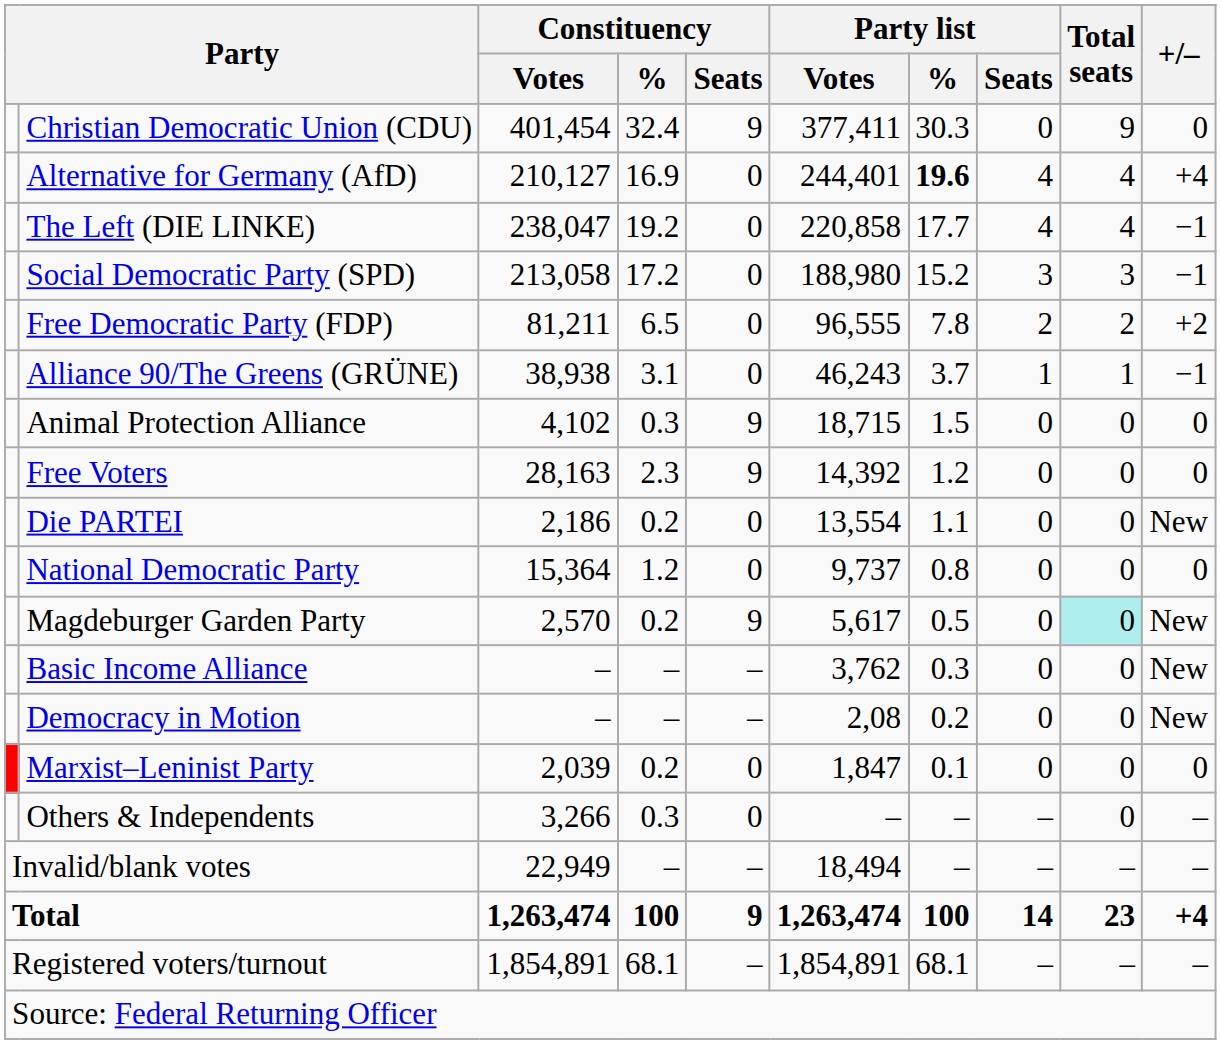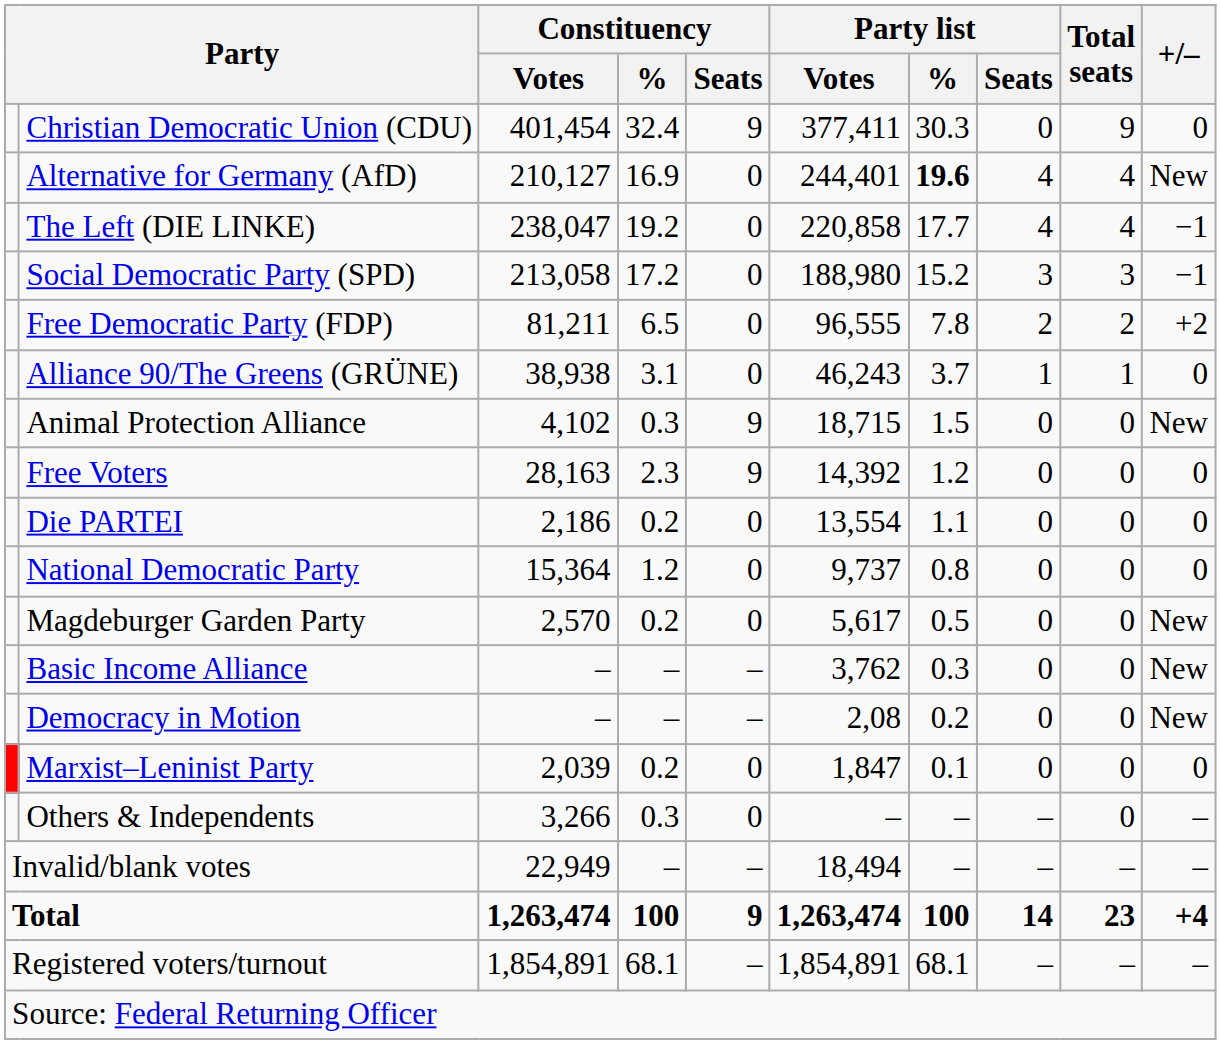Alternative for Germany (AfD) | +/–: +4 -> New
Alliance 90/The Greens (GRÜNE) | +/–: −1 -> 0
Animal Protection Alliance | +/–: 0 -> New
Die PARTEI | +/–: New -> 0
Magdeburger Garden Party | Constituency / Seats: 9 -> 0
Magdeburger Garden Party | Total seats: paleturquoise background -> no background
